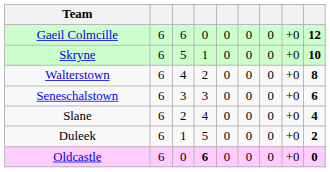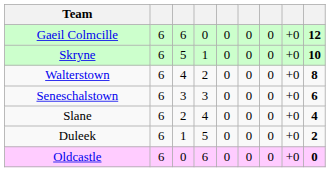Oldcastle | column 4: bold -> normal
